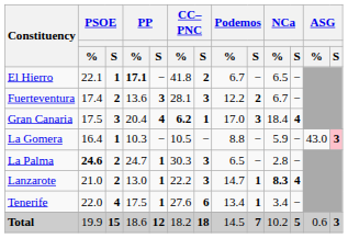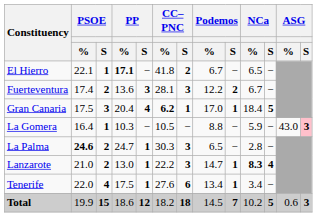Gran Canaria | Podemos / S: 3 -> 1
Gran Canaria | NCa / S: 4 -> 5
